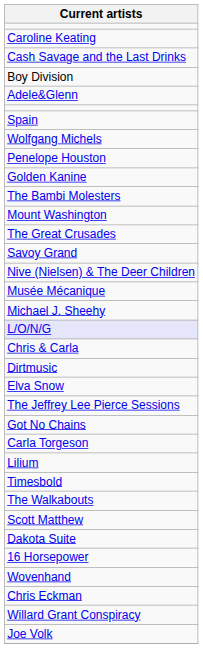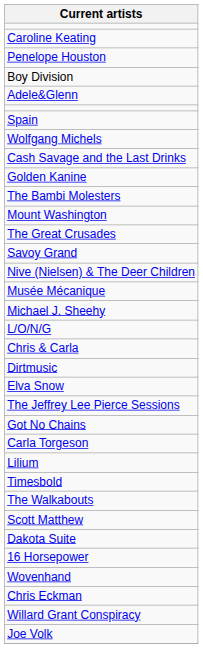row 4 | column 1: Cash Savage and the Last Drinks -> Penelope Houston
row 10 | column 1: Penelope Houston -> Cash Savage and the Last Drinks
row 19 | column 1: lavender background -> no background
